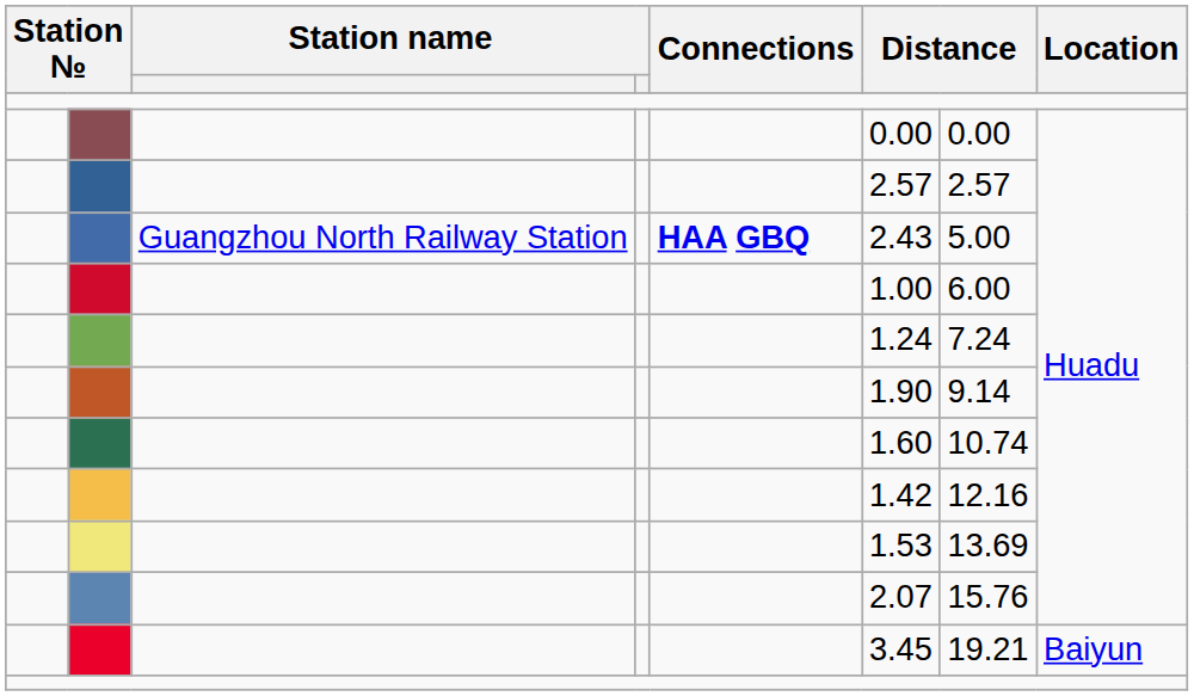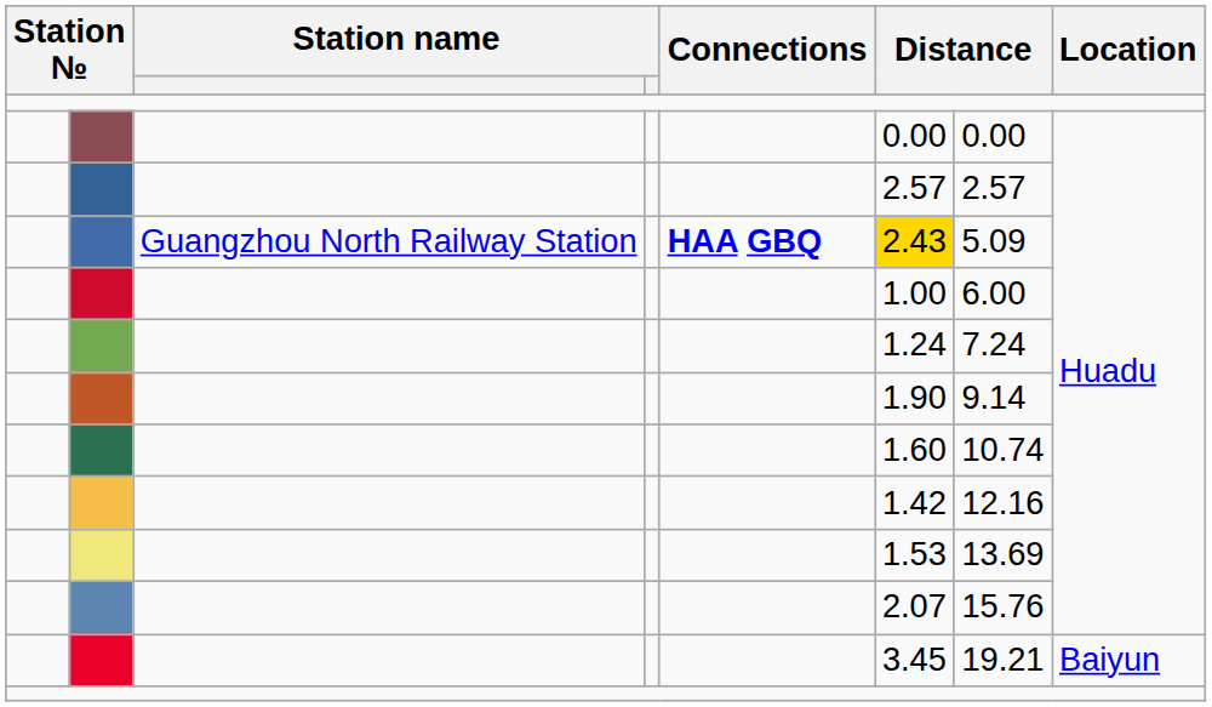Guangzhou North Railway Station | column 6: no background -> gold background
Guangzhou North Railway Station | column 7: 5.00 -> 5.09
